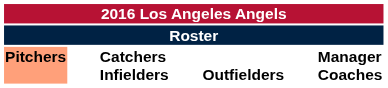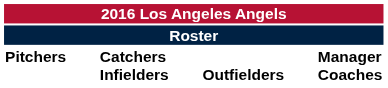Pitchers | column 1: lightsalmon background -> no background
